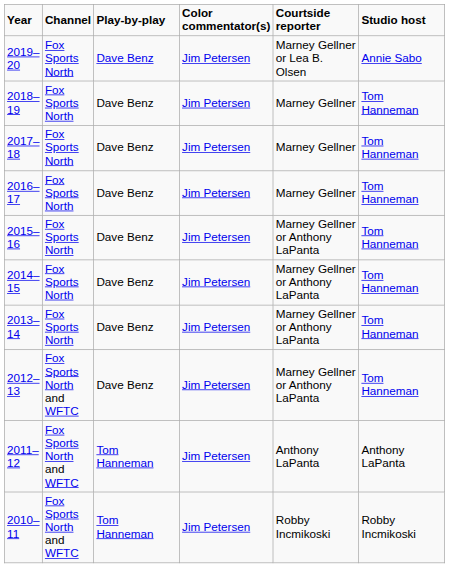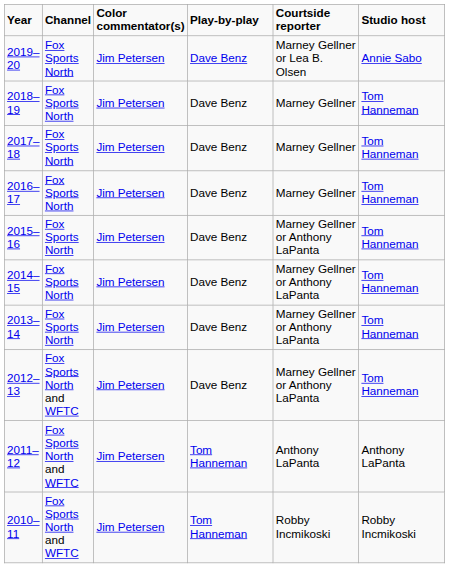columns swapped: Play-by-play <-> Color commentator(s)
